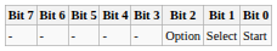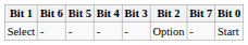columns swapped: Bit 7 <-> Bit 1
